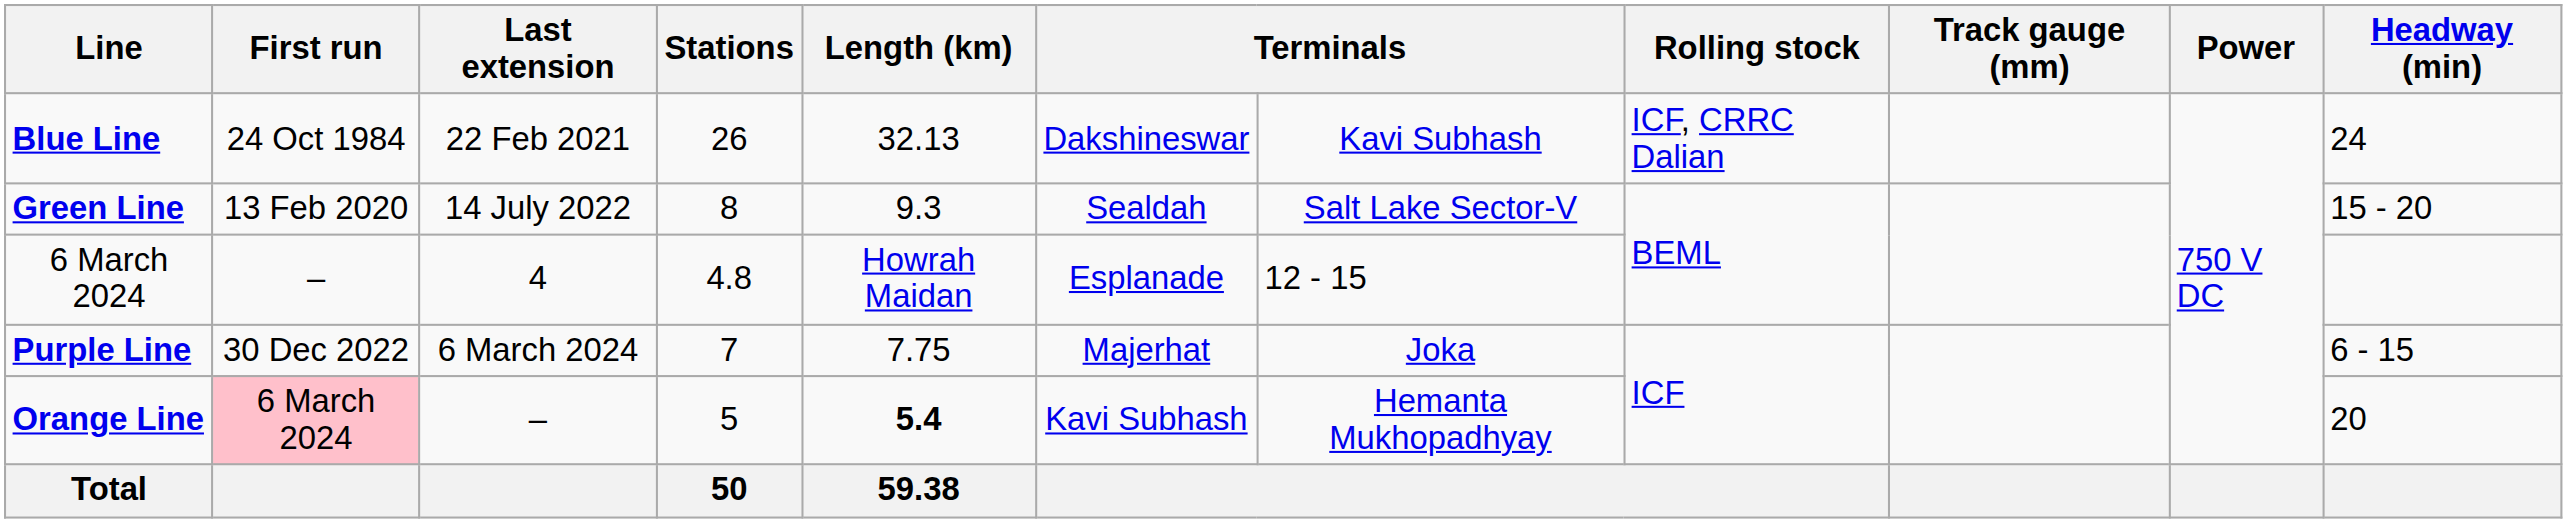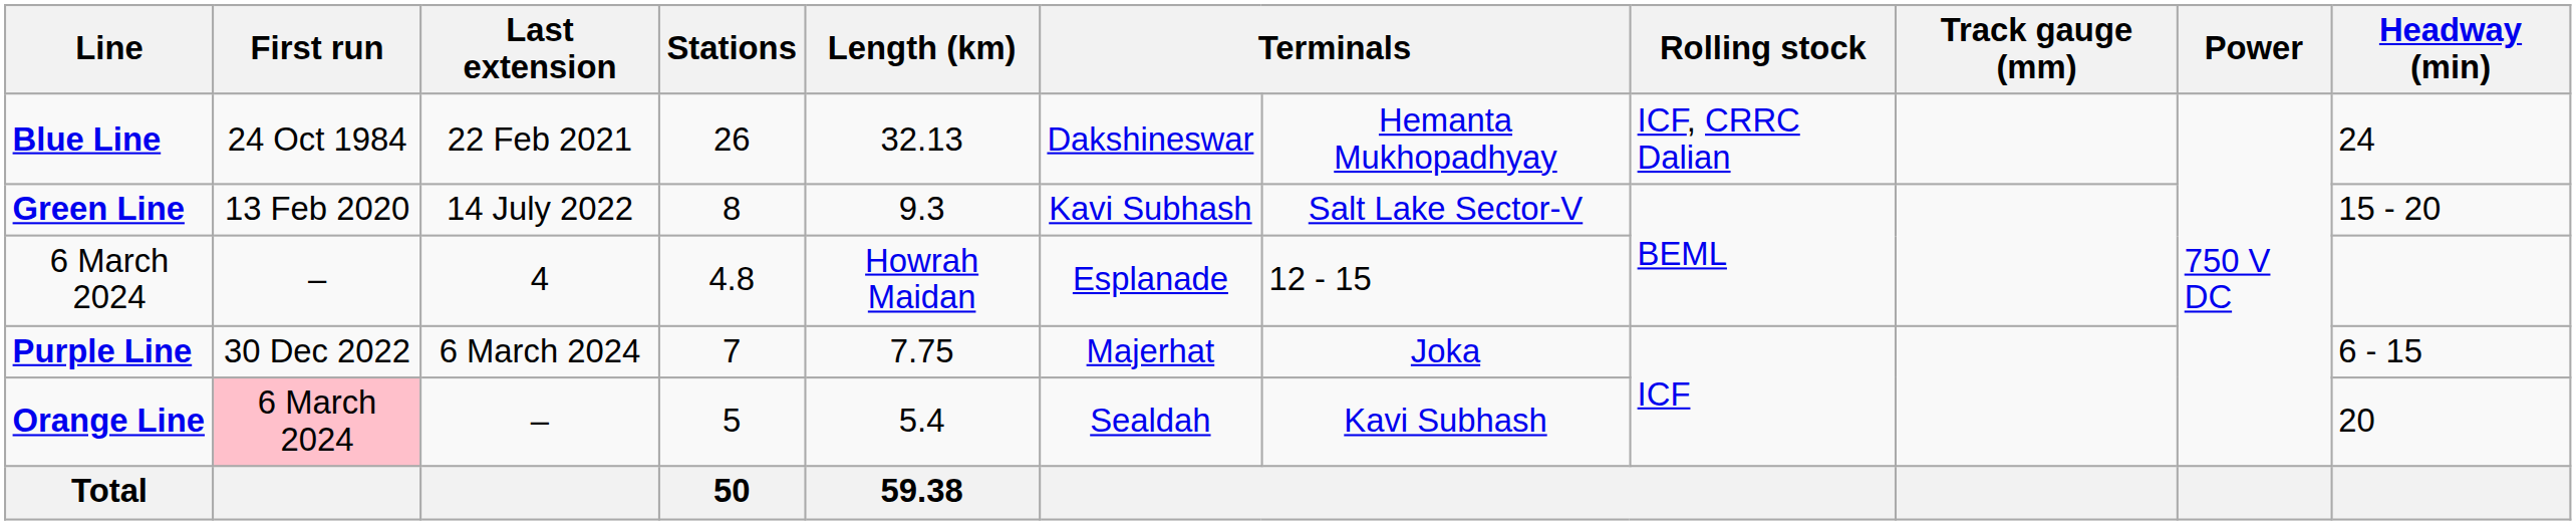Blue Line | column 7: Kavi Subhash -> Hemanta Mukhopadhyay
Green Line | column 6: Sealdah -> Kavi Subhash
Orange Line | Length (km): bold -> normal
Orange Line | column 6: Kavi Subhash -> Sealdah
Orange Line | column 7: Hemanta Mukhopadhyay -> Kavi Subhash
